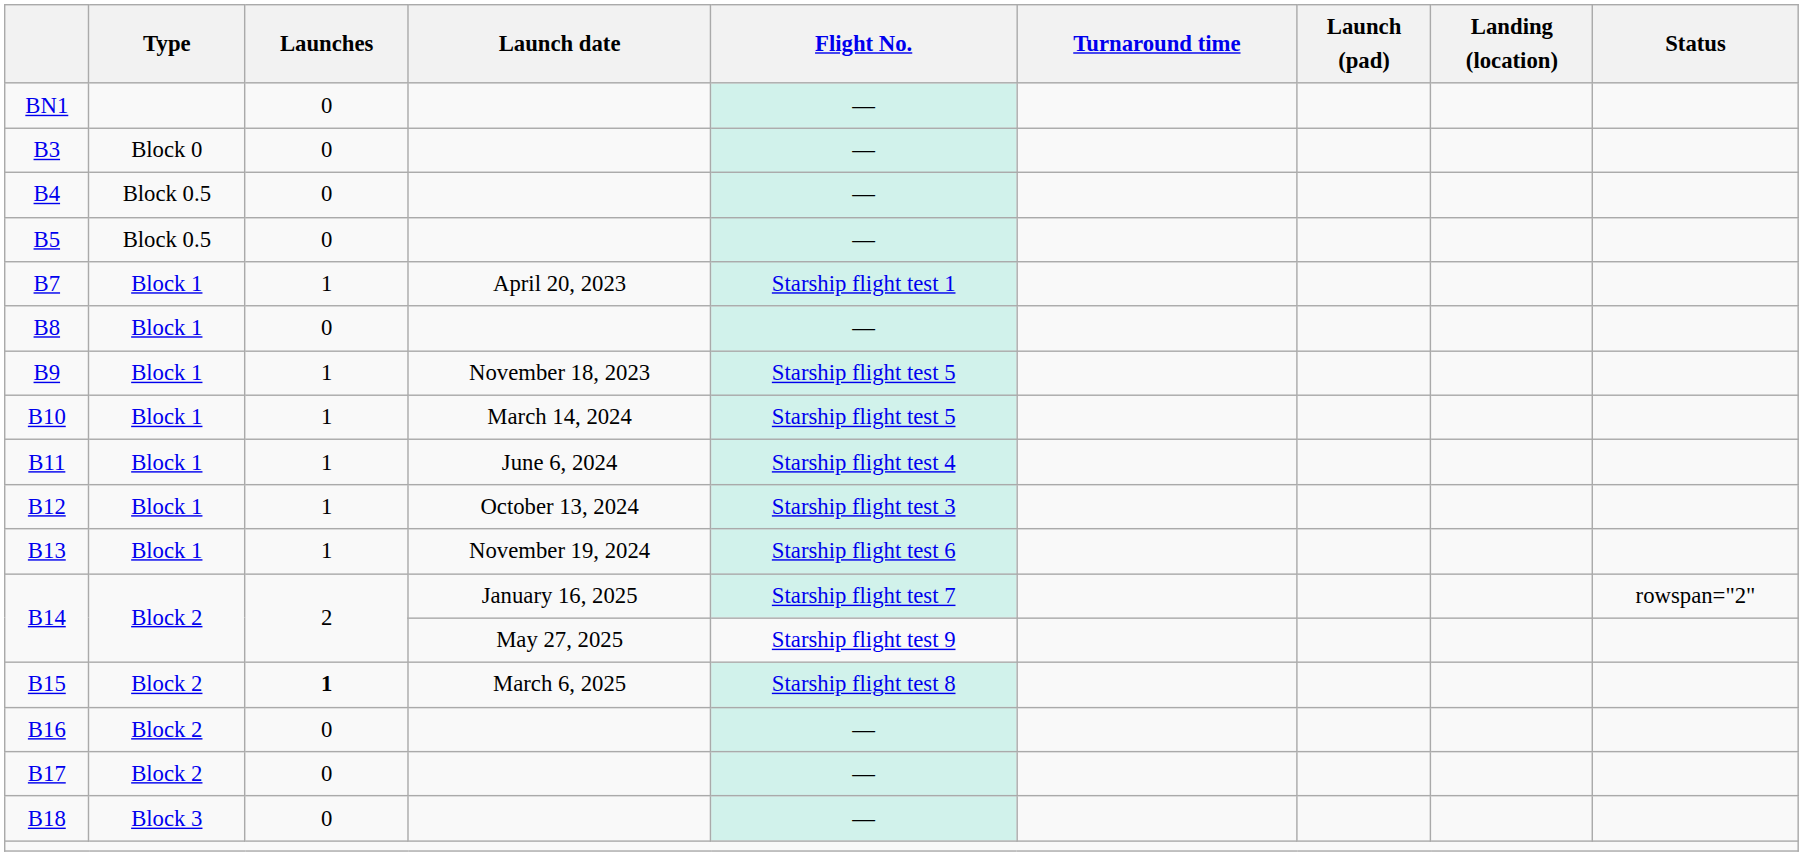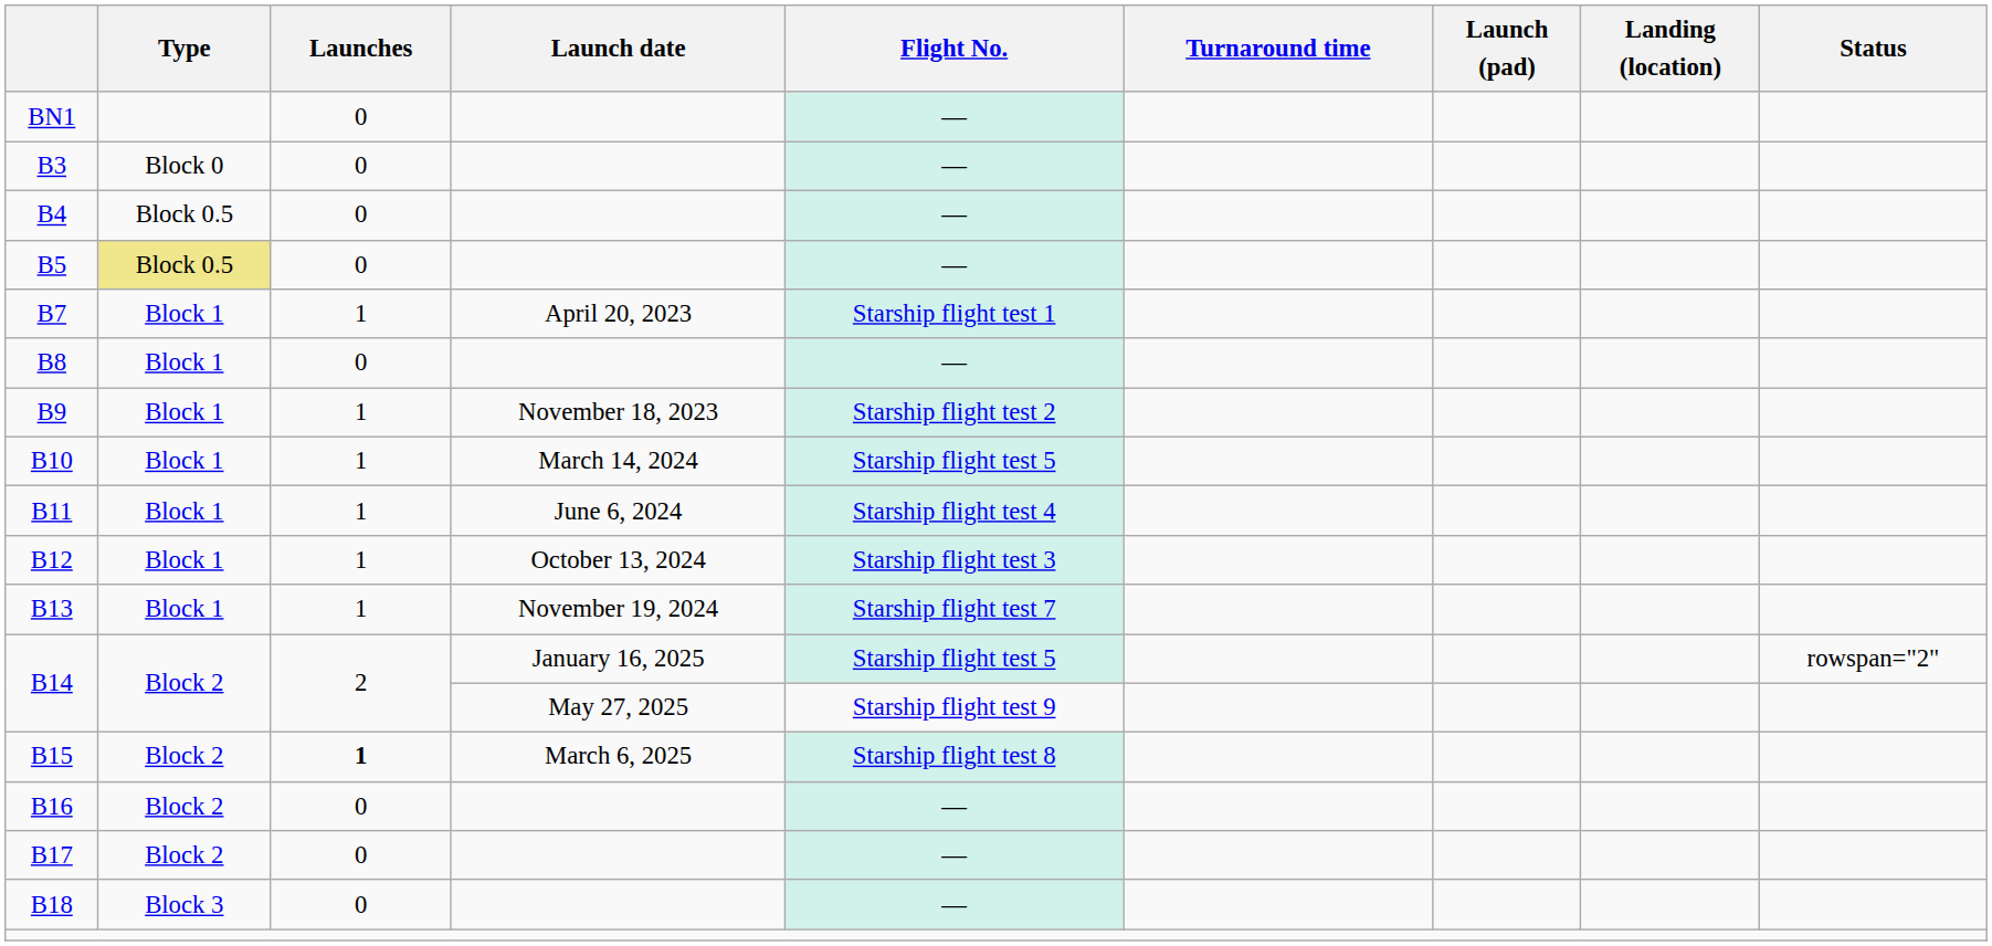B5 | Type: no background -> khaki background
B9 | Flight No.: Starship flight test 5 -> Starship flight test 2
B13 | Flight No.: Starship flight test 6 -> Starship flight test 7
B14 / January 16, 2025 | Flight No.: Starship flight test 7 -> Starship flight test 5
